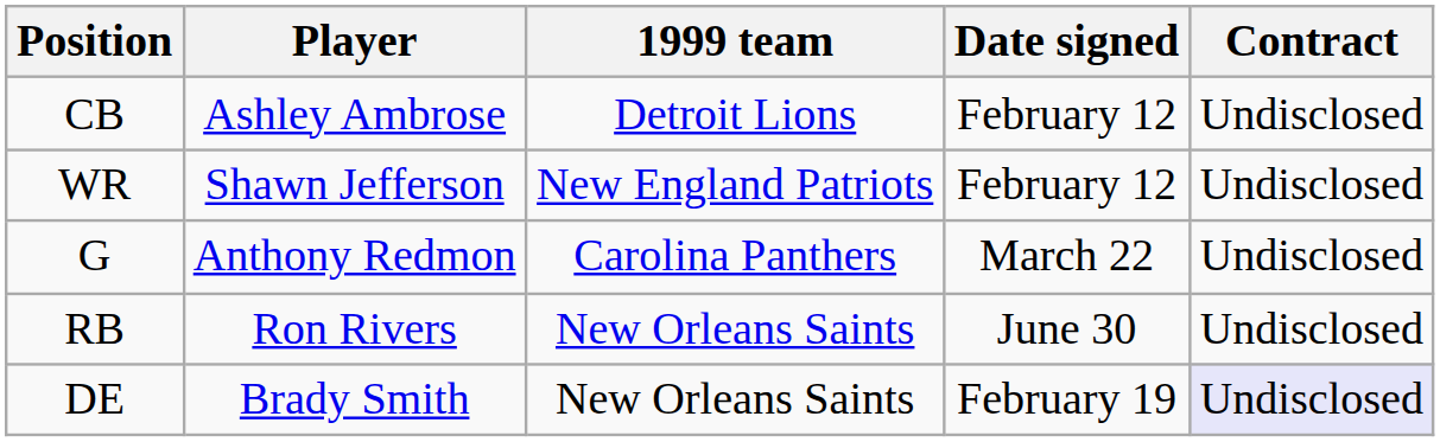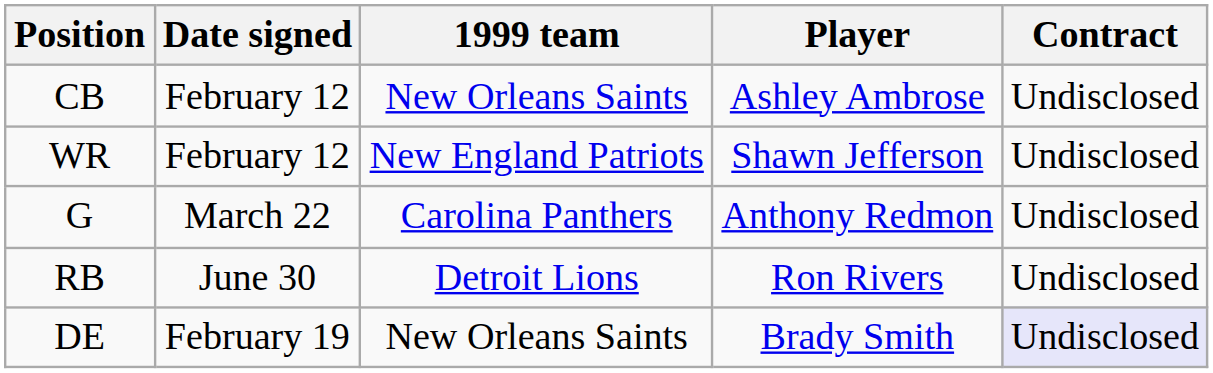columns swapped: Player <-> Date signed
CB | 1999 team: Detroit Lions -> New Orleans Saints
RB | 1999 team: New Orleans Saints -> Detroit Lions
